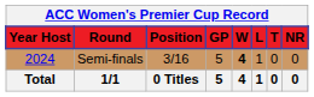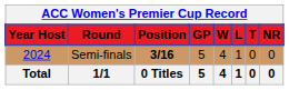Semi-finals | Position: normal -> bold
Semi-finals | W: bold -> normal
